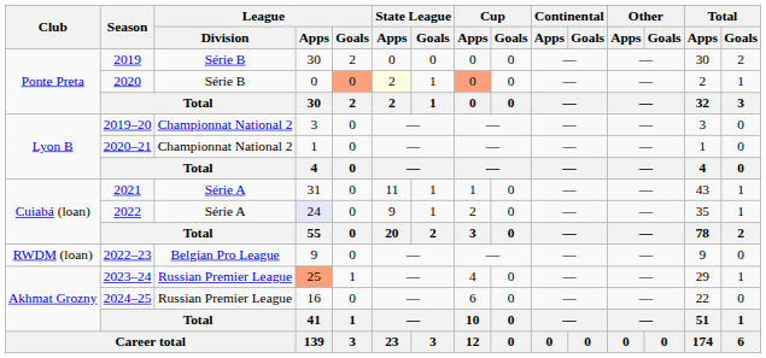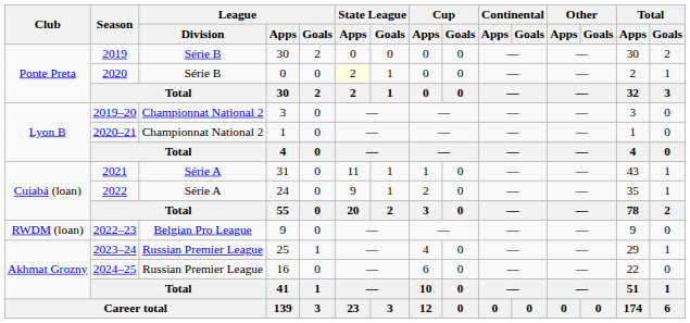2020 | League / Goals: lightsalmon background -> no background
2020 | Cup / Apps: lightsalmon background -> no background
2022 | League / Apps: lavender background -> no background
2023–24 | League / Apps: lightsalmon background -> no background
